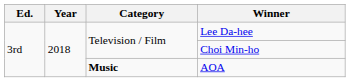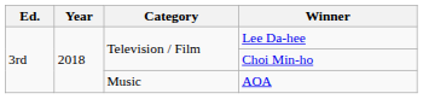AOA | Category: bold -> normal
